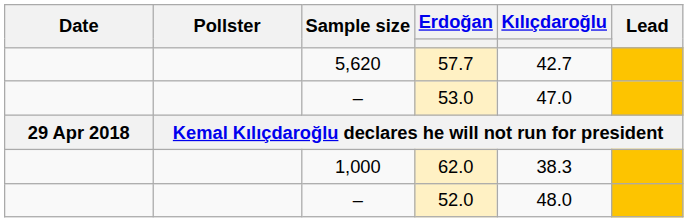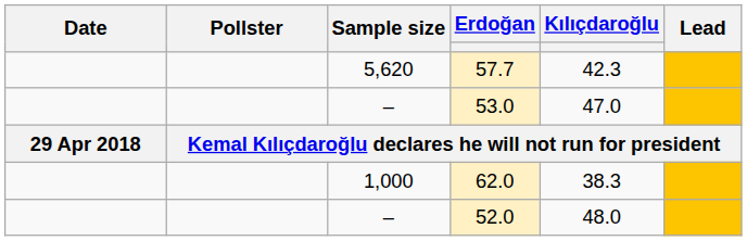57.7 | Kılıçdaroğlu: 42.7 -> 42.3
